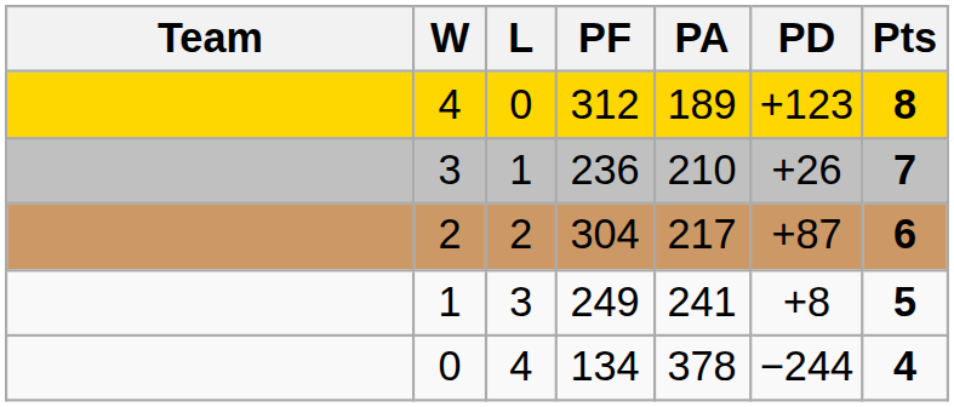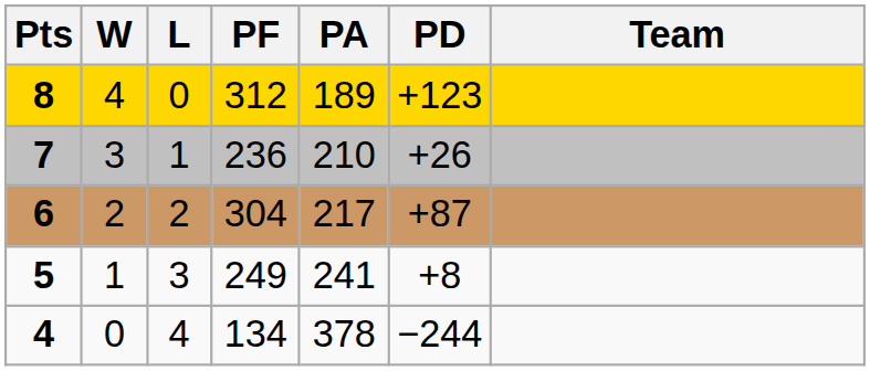columns swapped: Team <-> Pts
